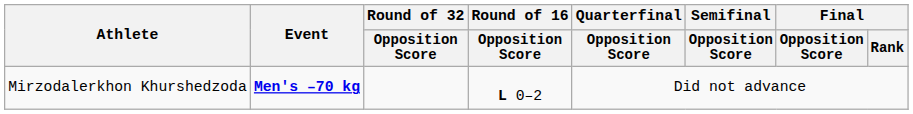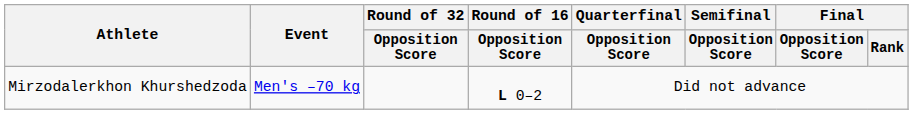Mirzodalerkhon Khurshedzoda | Event: bold -> normal
